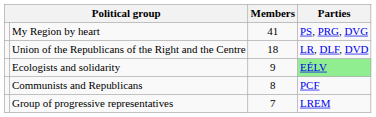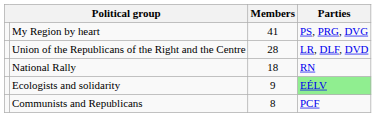Union of the Republicans of the Right and the Centre | Members: 18 -> 28
+ row: National Rally | 18 | RN
- row: Group of progressive representatives | 7 | LREM
